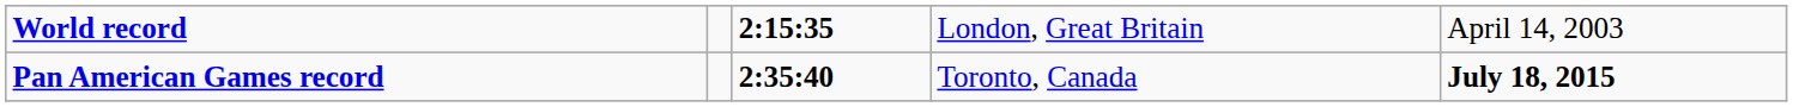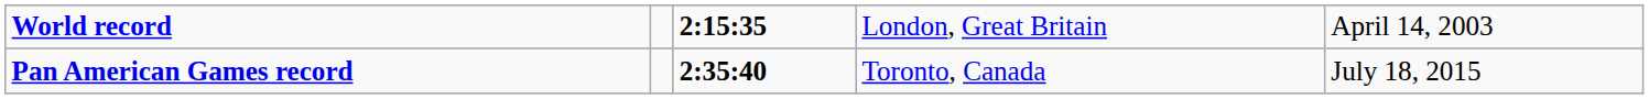Pan American Games record | column 5: bold -> normal
